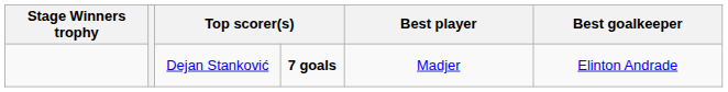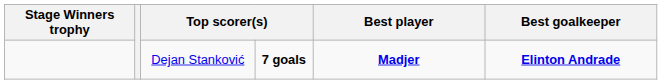Dejan Stanković | Best player: normal -> bold
Dejan Stanković | Best goalkeeper: normal -> bold
